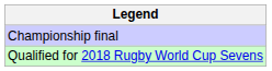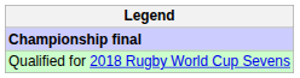row 2 | column 1: normal -> bold
